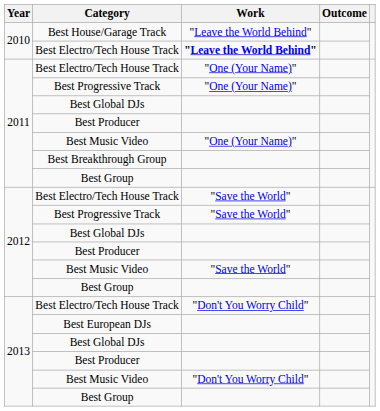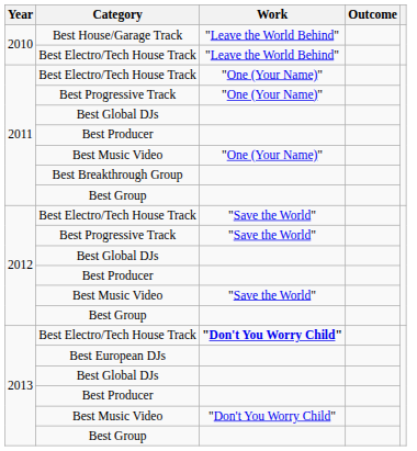2010 / Best Electro/Tech House Track | Work: bold -> normal
2013 / Best Electro/Tech House Track | Work: normal -> bold
